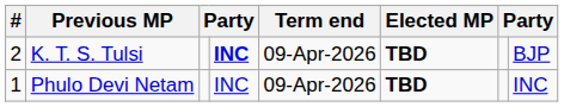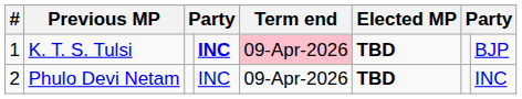K. T. S. Tulsi | #: 2 -> 1
K. T. S. Tulsi | Term end: no background -> pink background
Phulo Devi Netam | #: 1 -> 2
